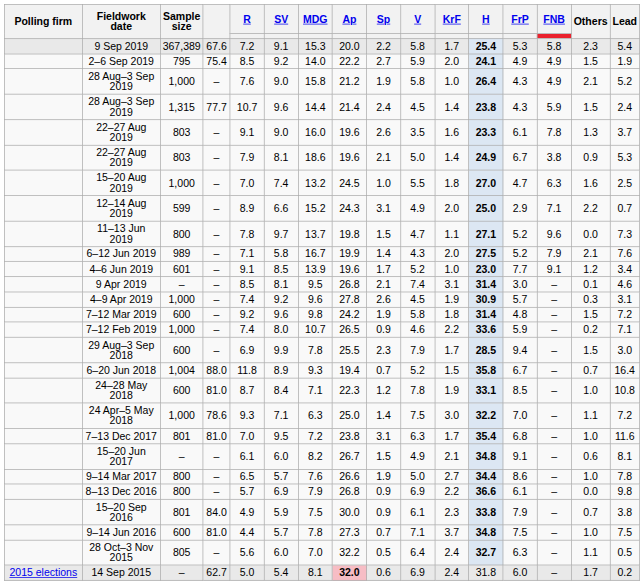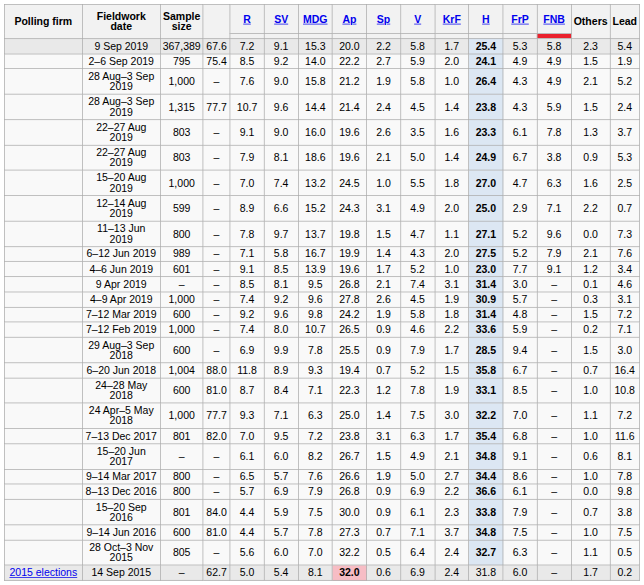29 Aug–3 Sep 2018 | Sp: 2.3 -> 0.9
24 Apr–5 May 2018 | column 4: 78.6 -> 77.7
7–13 Dec 2017 | column 4: 81.0 -> 82.0
15–20 Sep 2016 | R: 4.9 -> 4.4
